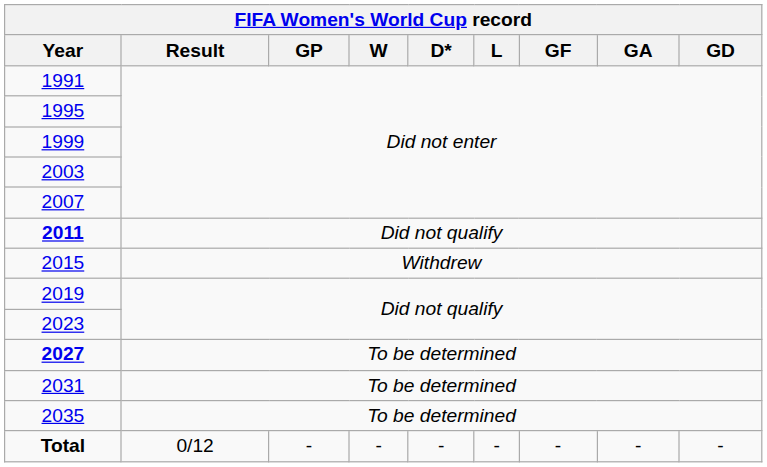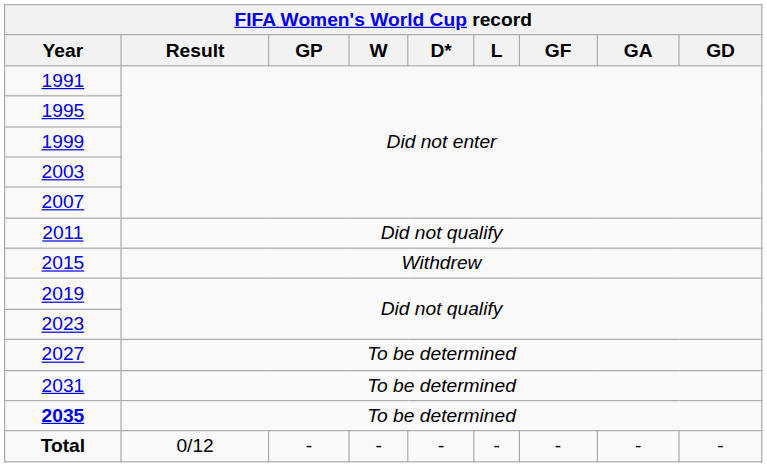2011 | Year: bold -> normal
2027 | Year: bold -> normal
2035 | Year: normal -> bold
